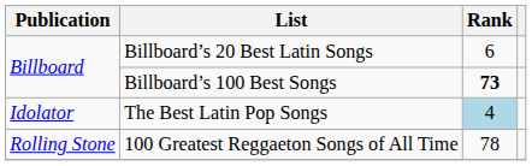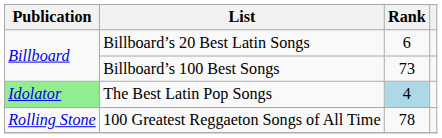Billboard’s 100 Best Songs | Rank: bold -> normal
The Best Latin Pop Songs | Publication: no background -> lightgreen background
